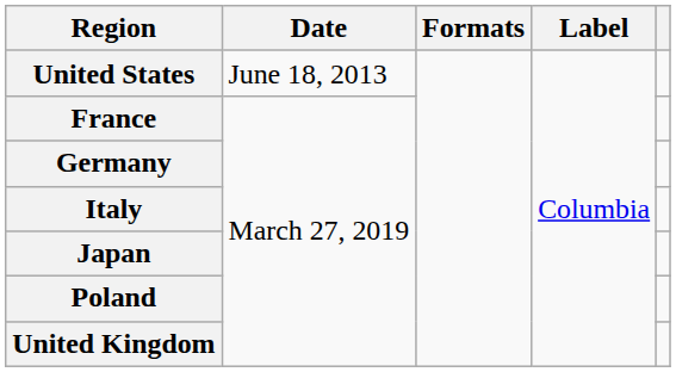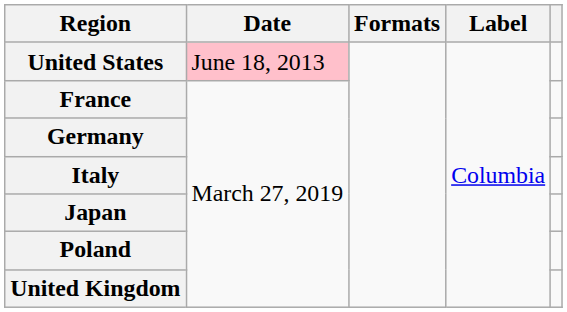United States | Date: no background -> pink background
